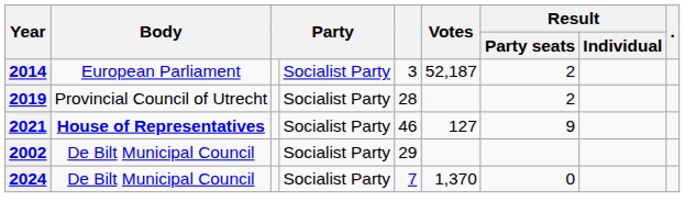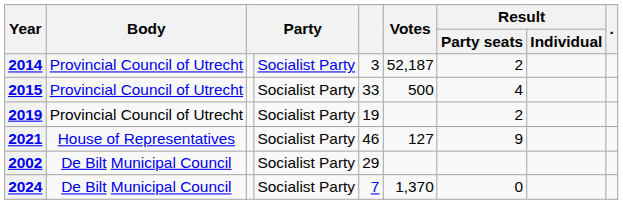2014 | Body: European Parliament -> Provincial Council of Utrecht
+ row: 2015 | Provincial Council of Utrecht | Socialist Party | 33 | 500 | 4
2019 | column 5: 28 -> 19
2021 | Body: bold -> normal
